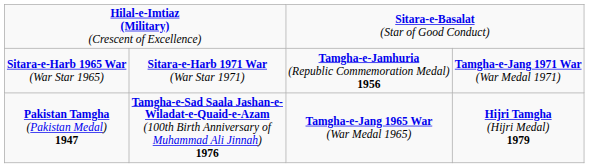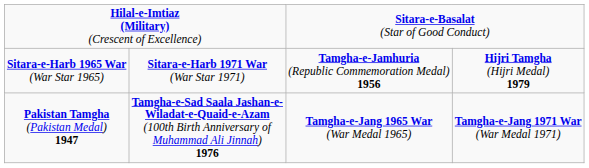Sitara-e-Harb 1965 War (War Star 1965) | column 4: Tamgha-e-Jang 1971 War (War Medal 1971) -> Hijri Tamgha (Hijri Medal) 1979
Pakistan Tamgha (Pakistan Medal) 1947 | column 4: Hijri Tamgha (Hijri Medal) 1979 -> Tamgha-e-Jang 1971 War (War Medal 1971)
